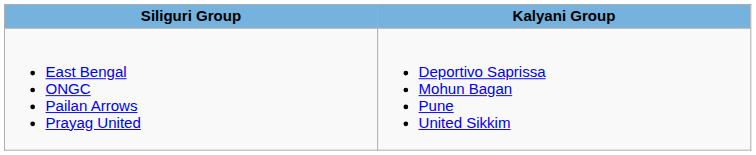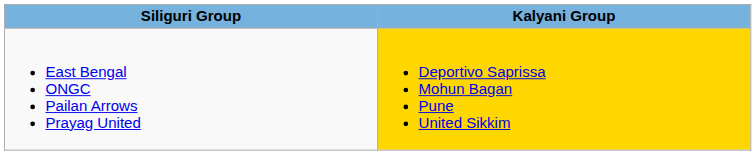East Bengal ONGC Pailan Arrows Prayag United | Kalyani Group: no background -> gold background
